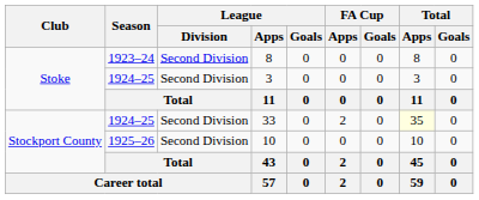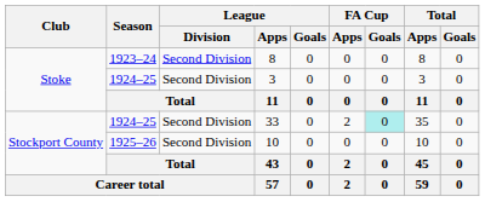33 | FA Cup / Goals: no background -> paleturquoise background
33 | Total / Apps: lightyellow background -> no background
